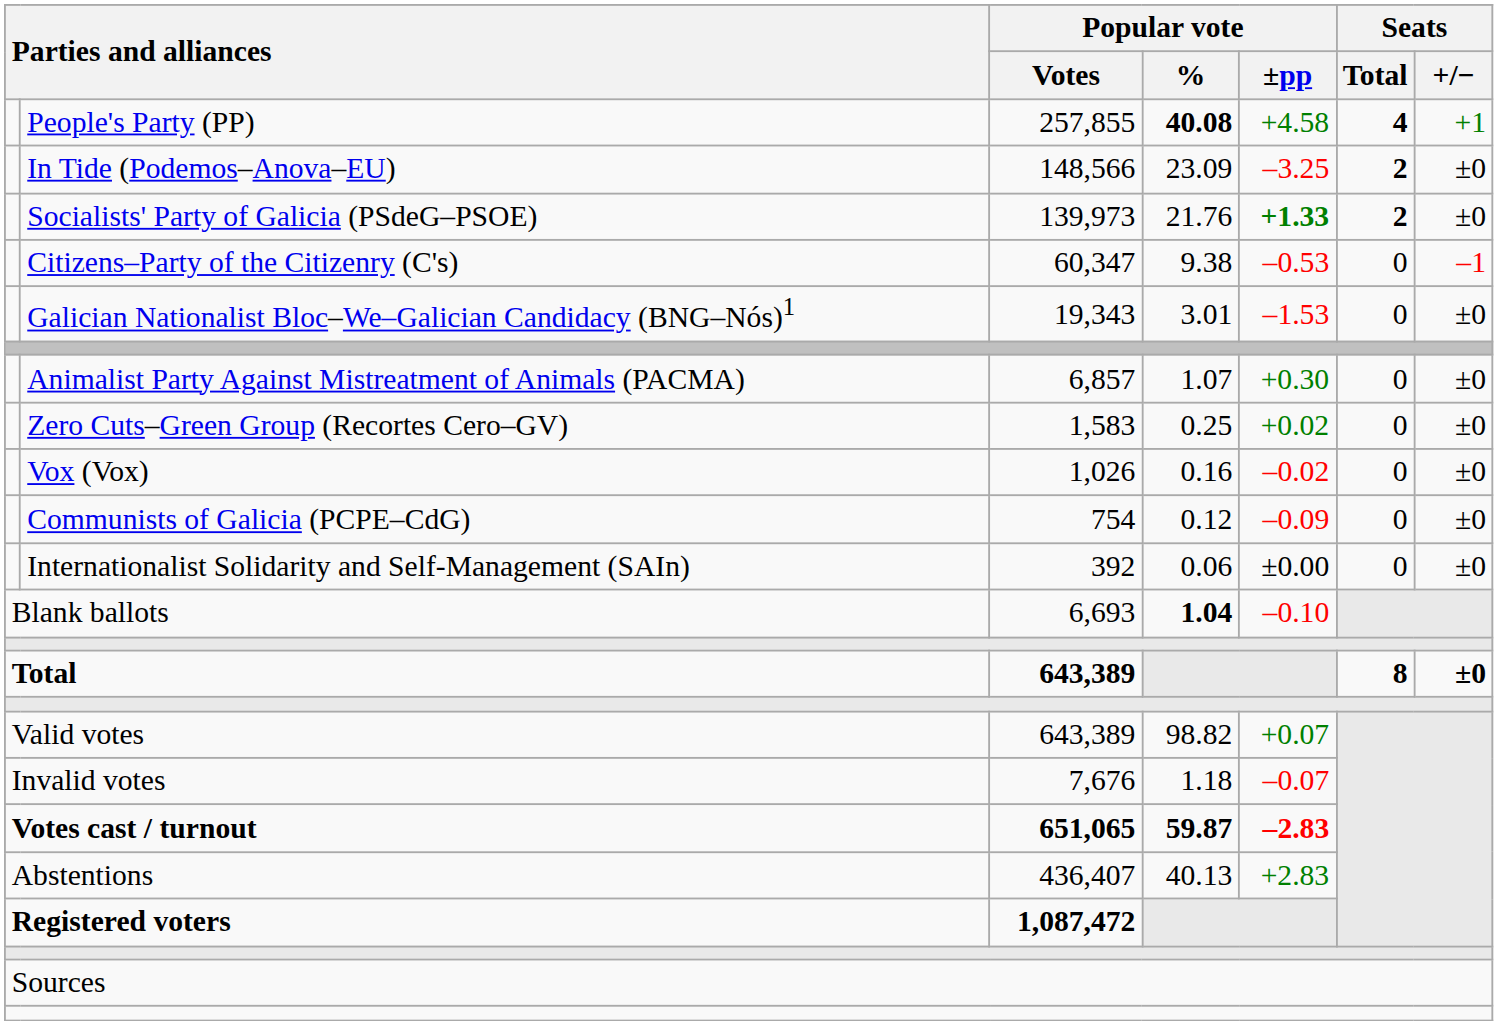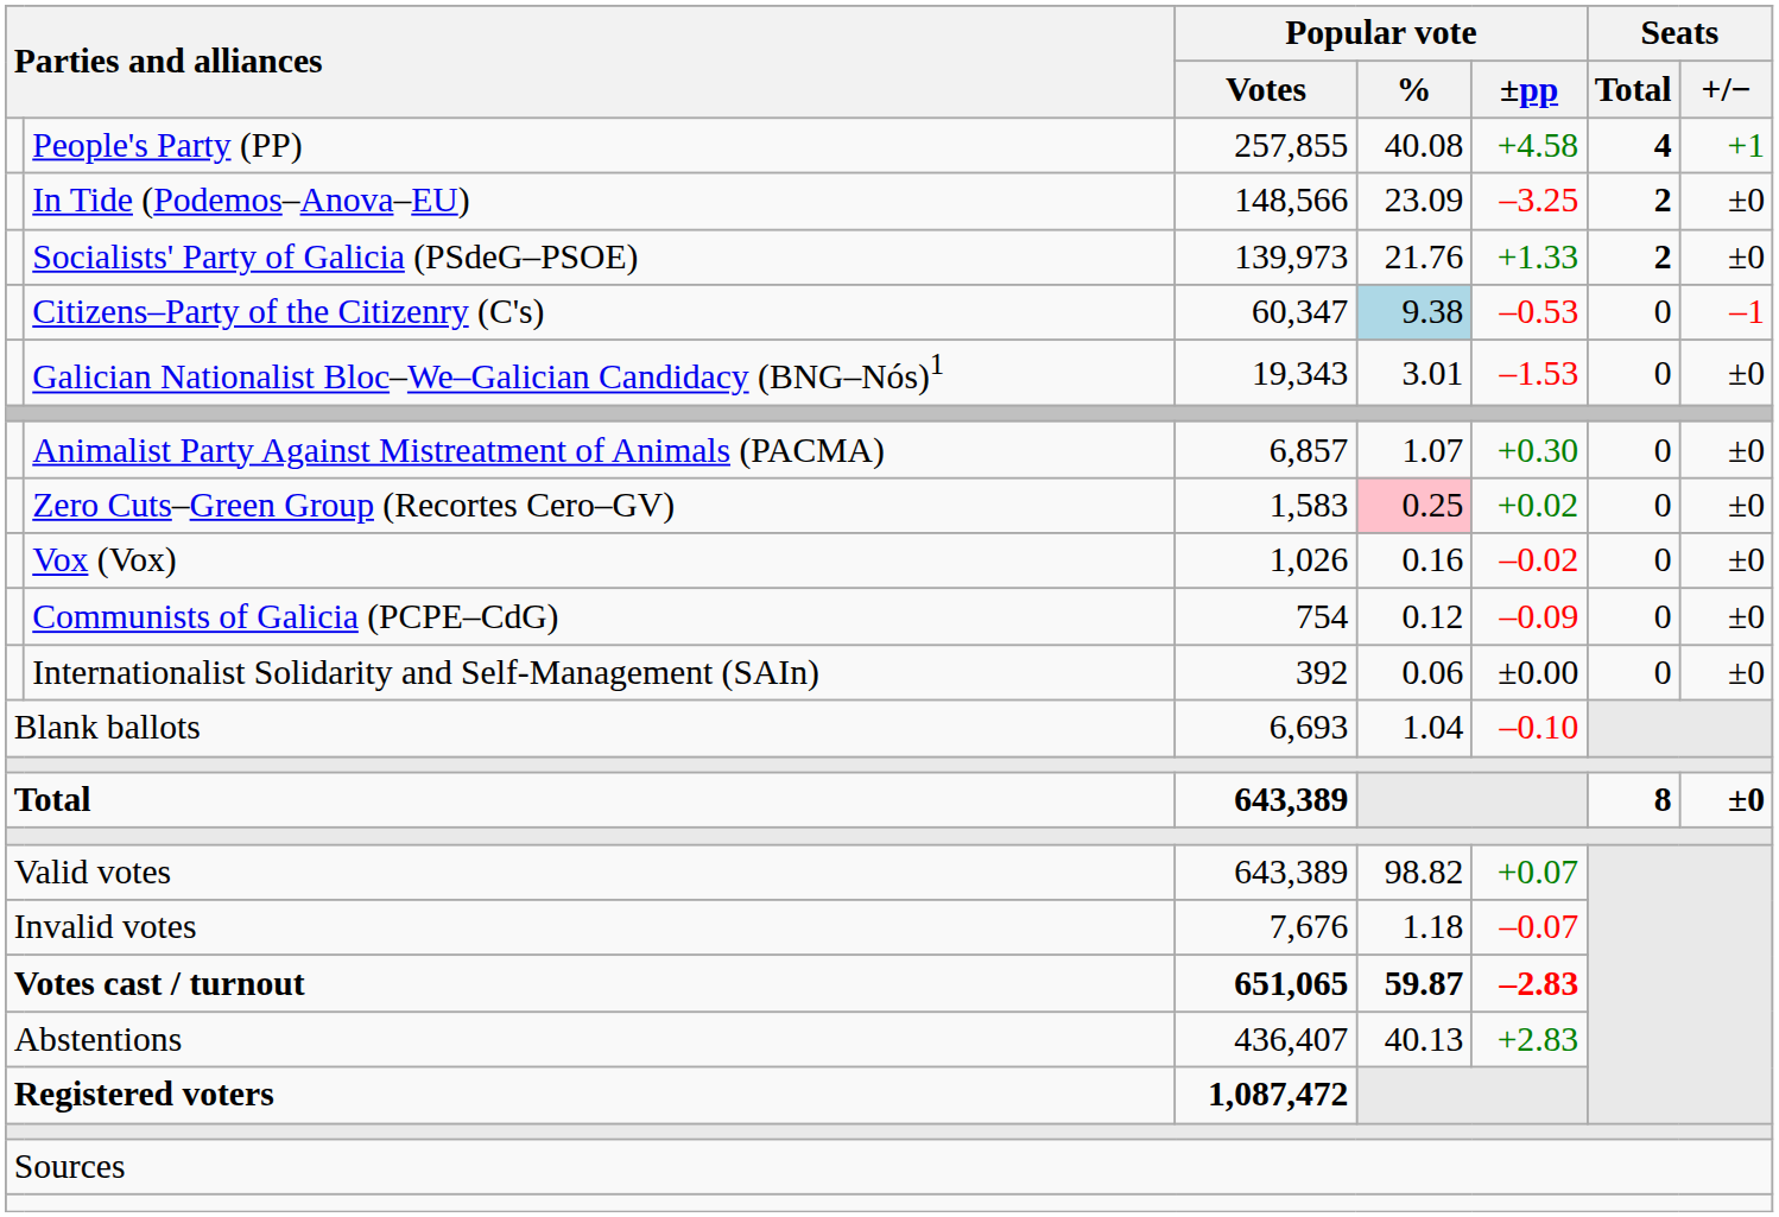People's Party (PP) | Popular vote / %: bold -> normal
Socialists' Party of Galicia (PSdeG–PSOE) | Popular vote / ±pp: bold -> normal
Citizens–Party of the Citizenry (C's) | Popular vote / %: no background -> lightblue background
Zero Cuts–Green Group (Recortes Cero–GV) | Popular vote / %: no background -> pink background
Blank ballots | Popular vote / %: bold -> normal
